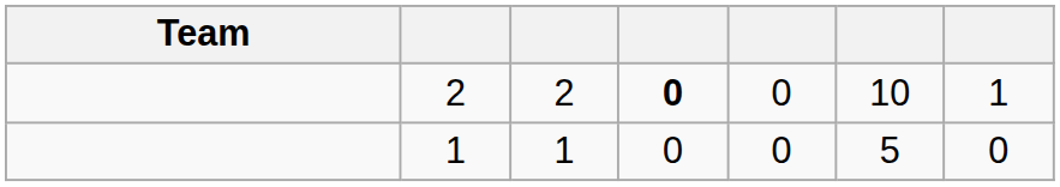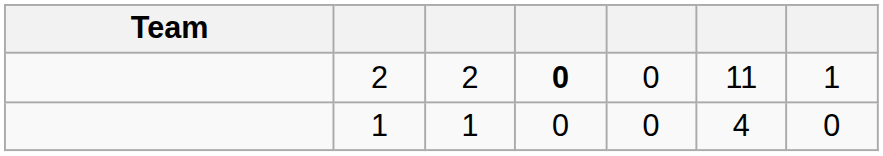row 2 | column 6: 10 -> 11
row 3 | column 6: 5 -> 4
